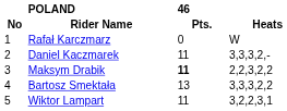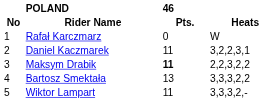Daniel Kaczmarek | Heats: 3,3,3,2,- -> 3,2,2,3,1
Wiktor Lampart | Heats: 3,2,2,3,1 -> 3,3,3,2,-
